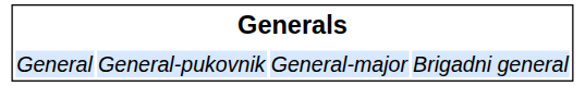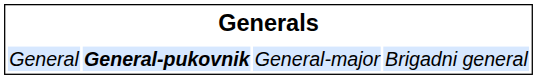General | column 2: normal -> bold
